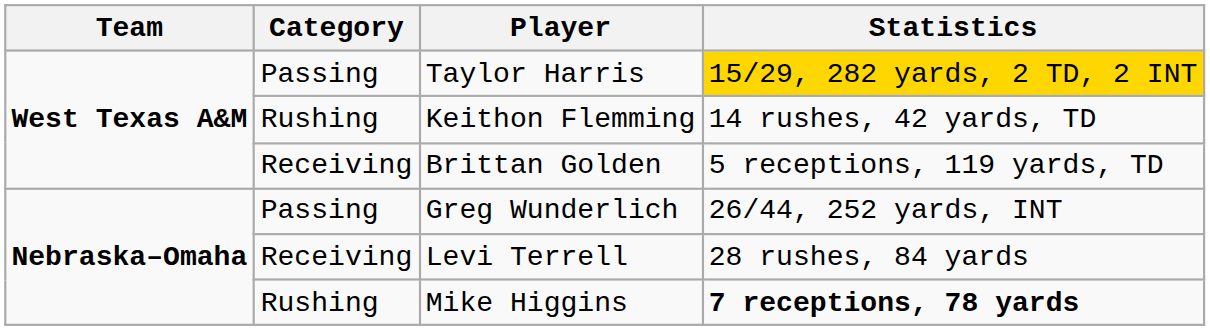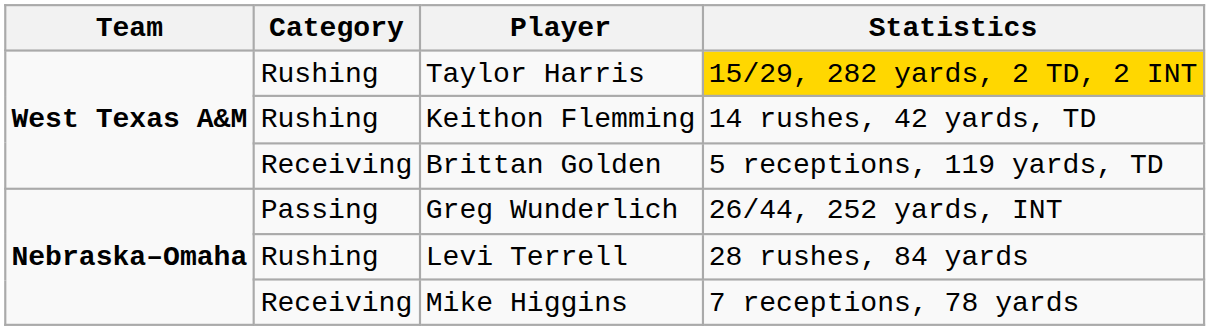Taylor Harris | Category: Passing -> Rushing
Levi Terrell | Category: Receiving -> Rushing
Mike Higgins | Category: Rushing -> Receiving
Mike Higgins | Statistics: bold -> normal
